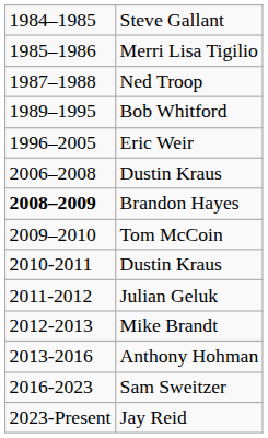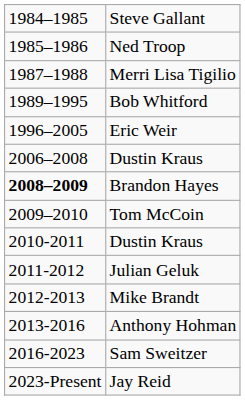row 2 | column 2: Merri Lisa Tigilio -> Ned Troop
row 3 | column 2: Ned Troop -> Merri Lisa Tigilio
